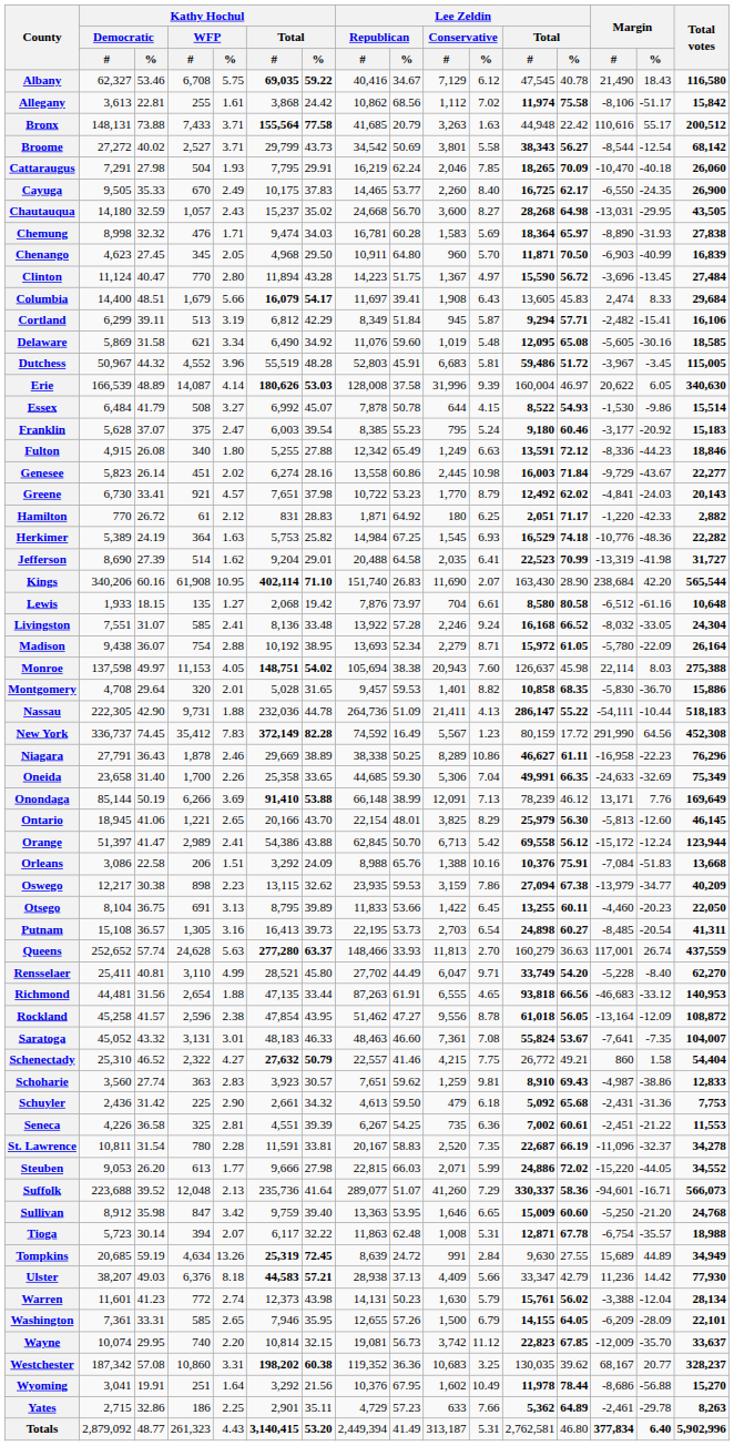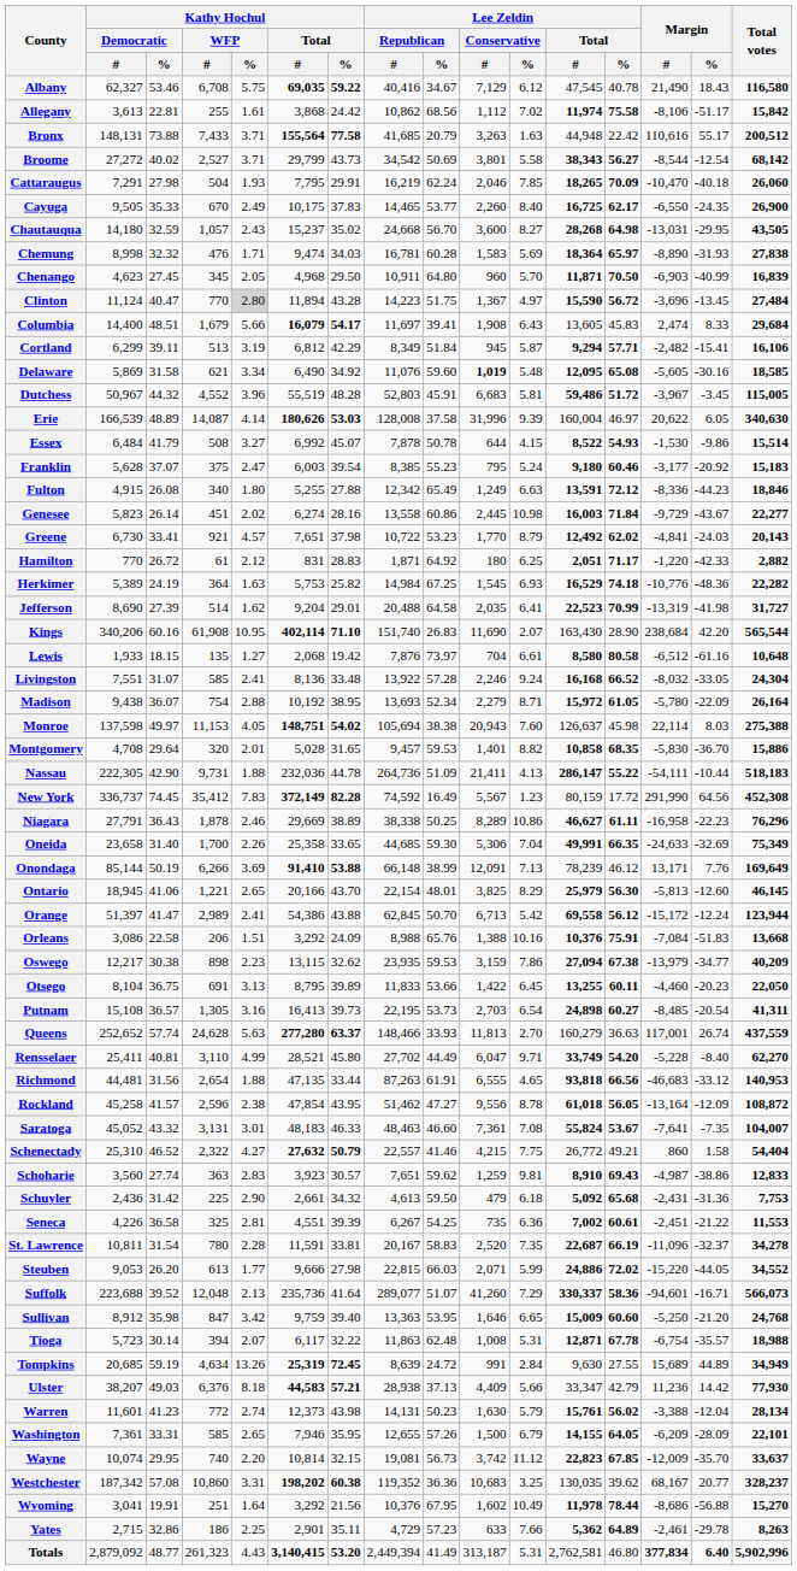Clinton | Kathy Hochul / WFP / %: no background -> lightgrey background
Delaware | Lee Zeldin / Conservative / #: normal -> bold
